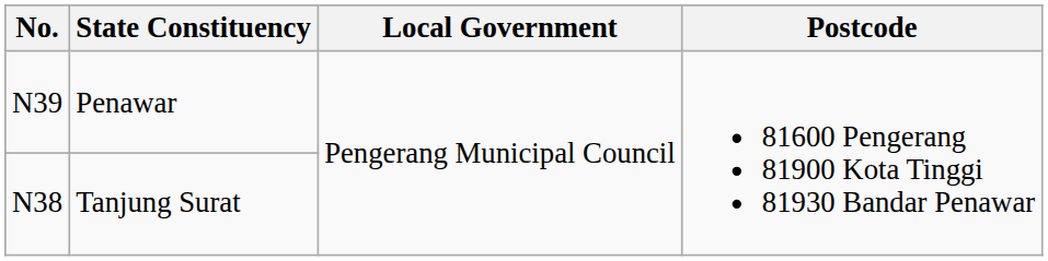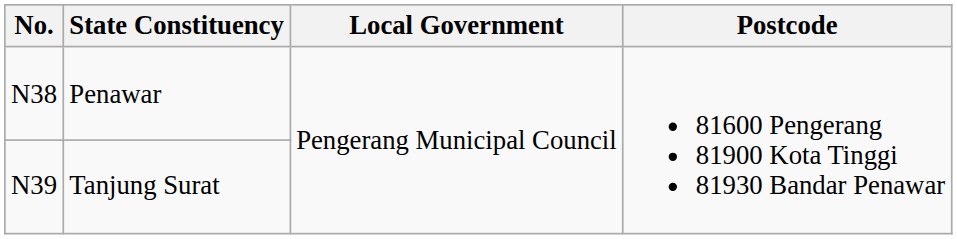Penawar | No.: N39 -> N38
Tanjung Surat | No.: N38 -> N39
